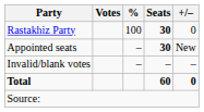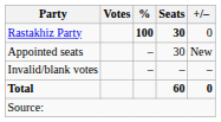Rastakhiz Party | %: normal -> bold
Appointed seats | Seats: bold -> normal
